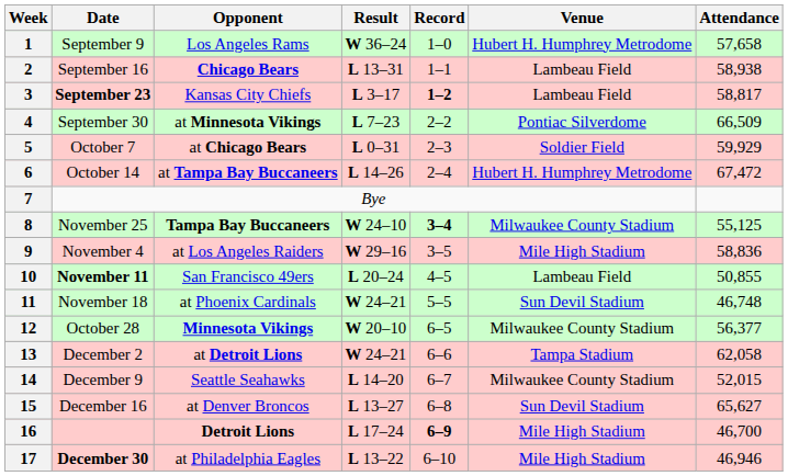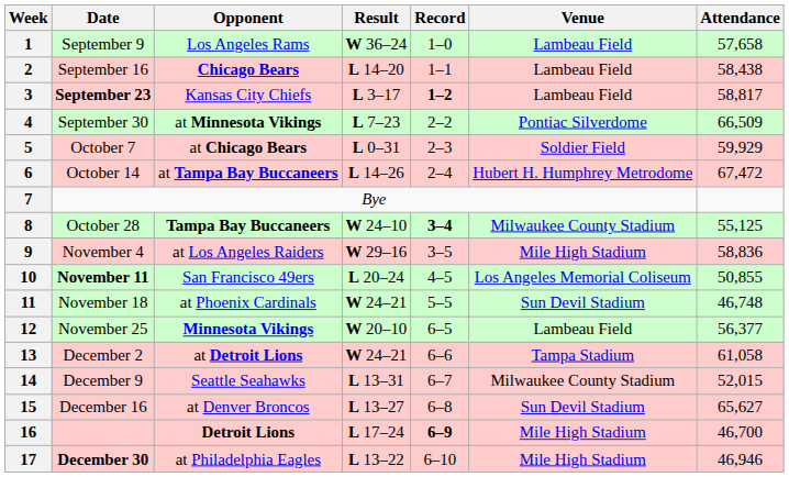1 | Venue: Hubert H. Humphrey Metrodome -> Lambeau Field
2 | Result: L 13–31 -> L 14–20
2 | Attendance: 58,938 -> 58,438
8 | Date: November 25 -> October 28
10 | Venue: Lambeau Field -> Los Angeles Memorial Coliseum
12 | Date: October 28 -> November 25
12 | Venue: Milwaukee County Stadium -> Lambeau Field
13 | Attendance: 62,058 -> 61,058
14 | Result: L 14–20 -> L 13–31
